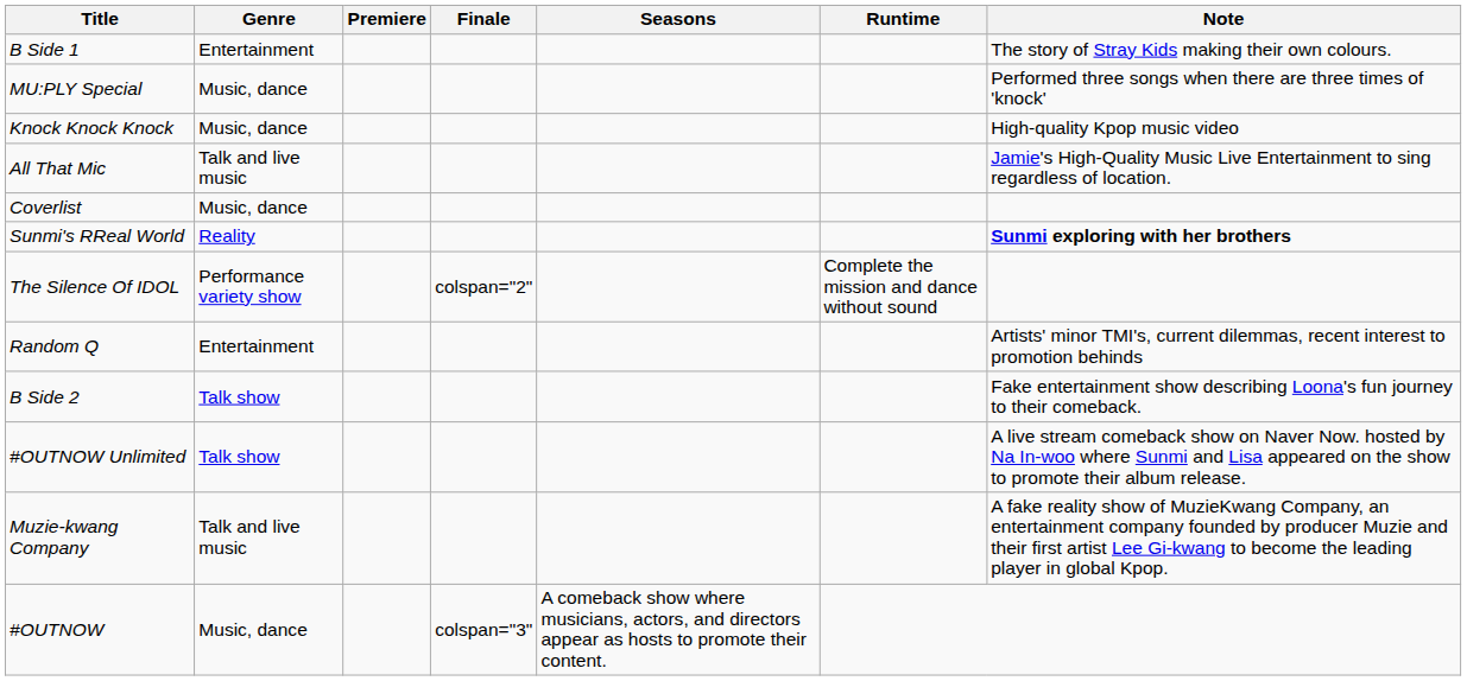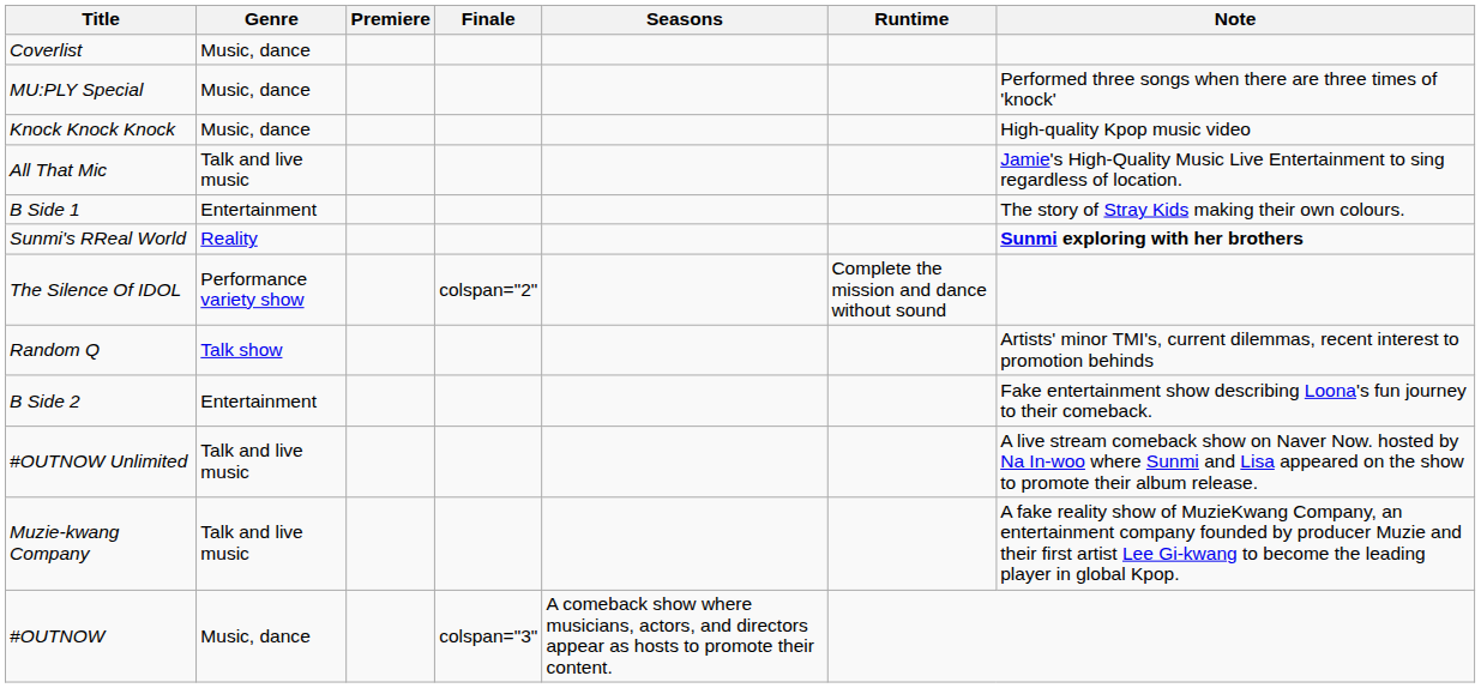rows swapped: Coverlist <-> B Side 1
Random Q | Genre: Entertainment -> Talk show
B Side 2 | Genre: Talk show -> Entertainment
#OUTNOW Unlimited | Genre: Talk show -> Talk and live music
